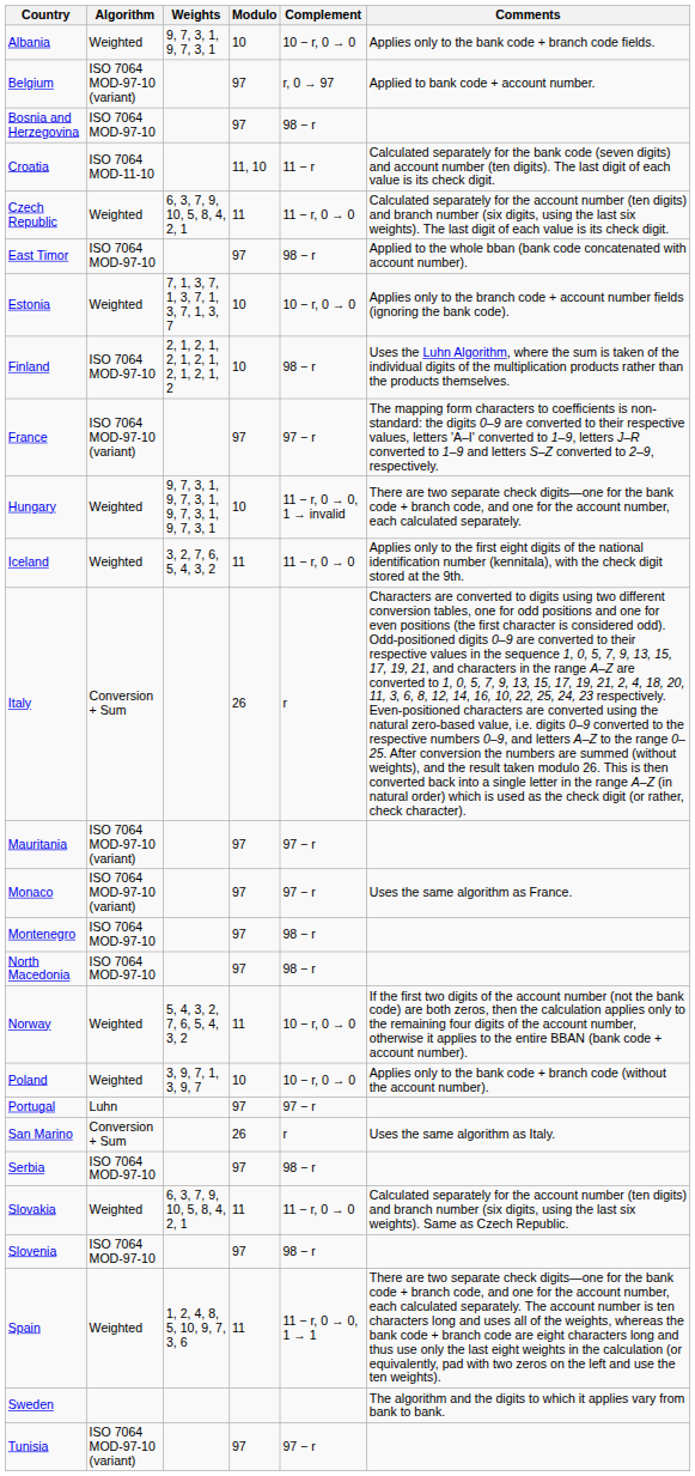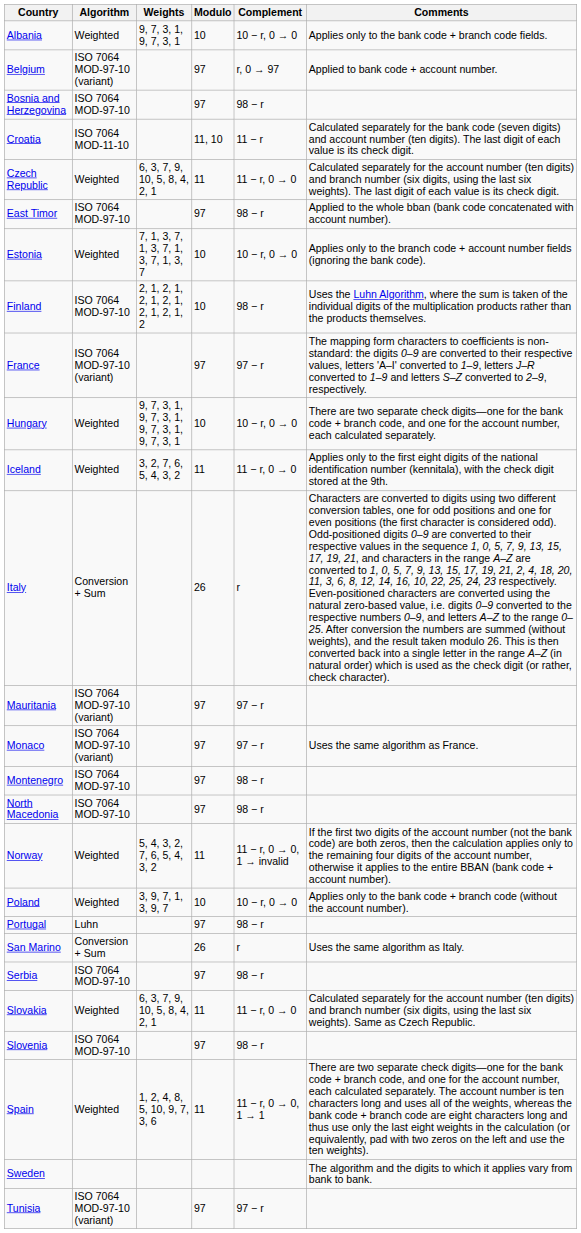Hungary | Complement: 11 − r, 0 → 0, 1 → invalid -> 10 − r, 0 → 0
Norway | Complement: 10 − r, 0 → 0 -> 11 − r, 0 → 0, 1 → invalid
Portugal | Complement: 97 − r -> 98 − r
